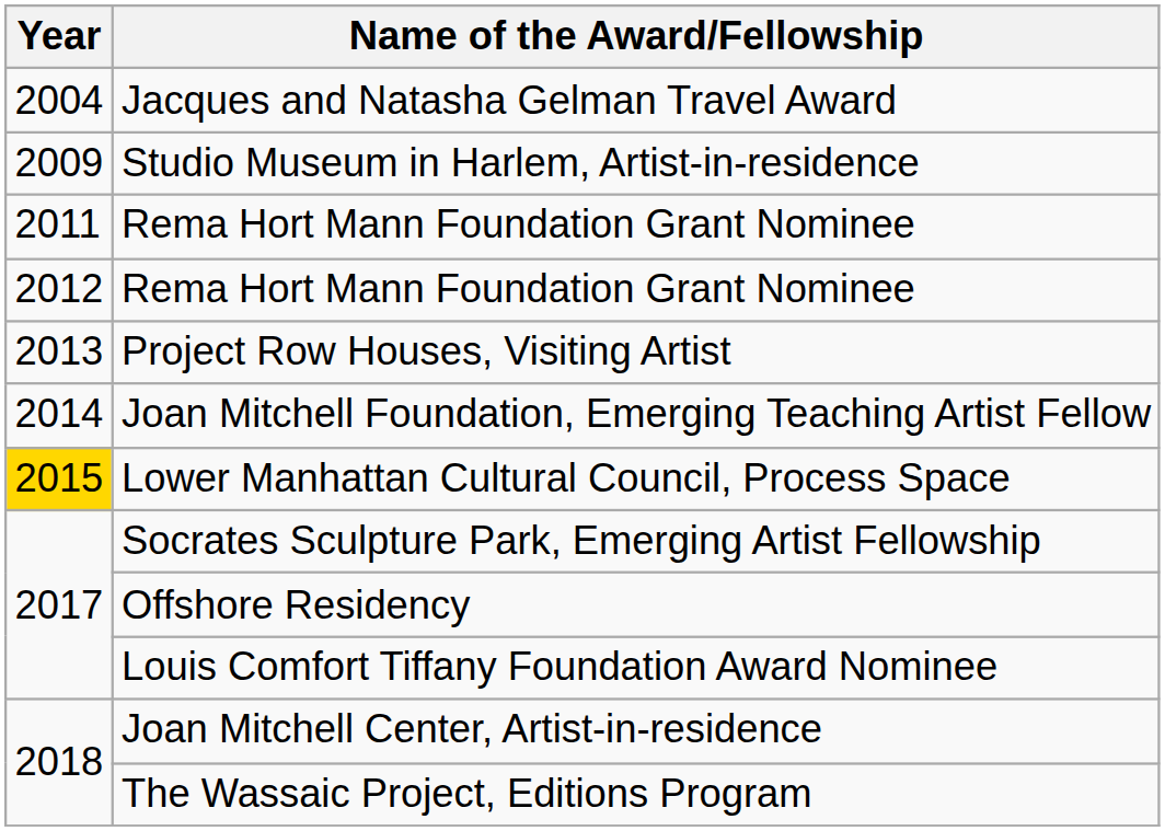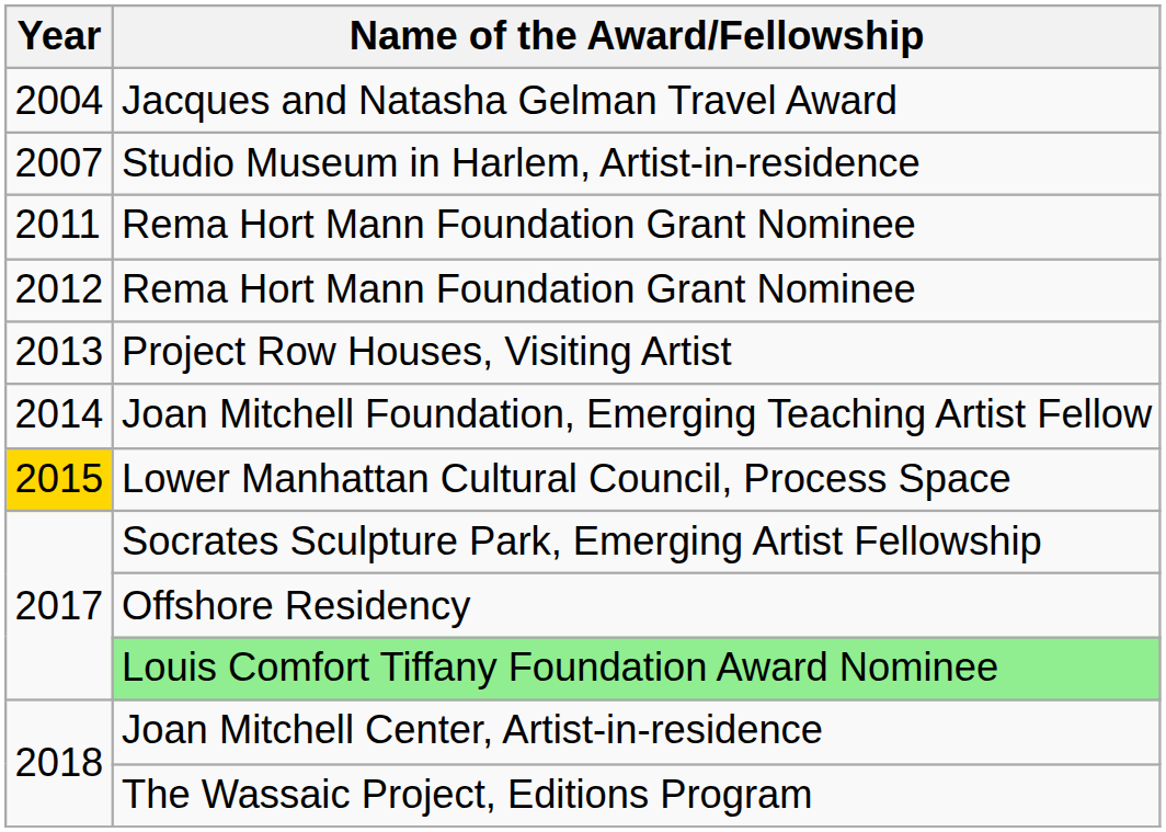row 3 | Year: 2009 -> 2007
row 11 | Name of the Award/Fellowship: no background -> lightgreen background
